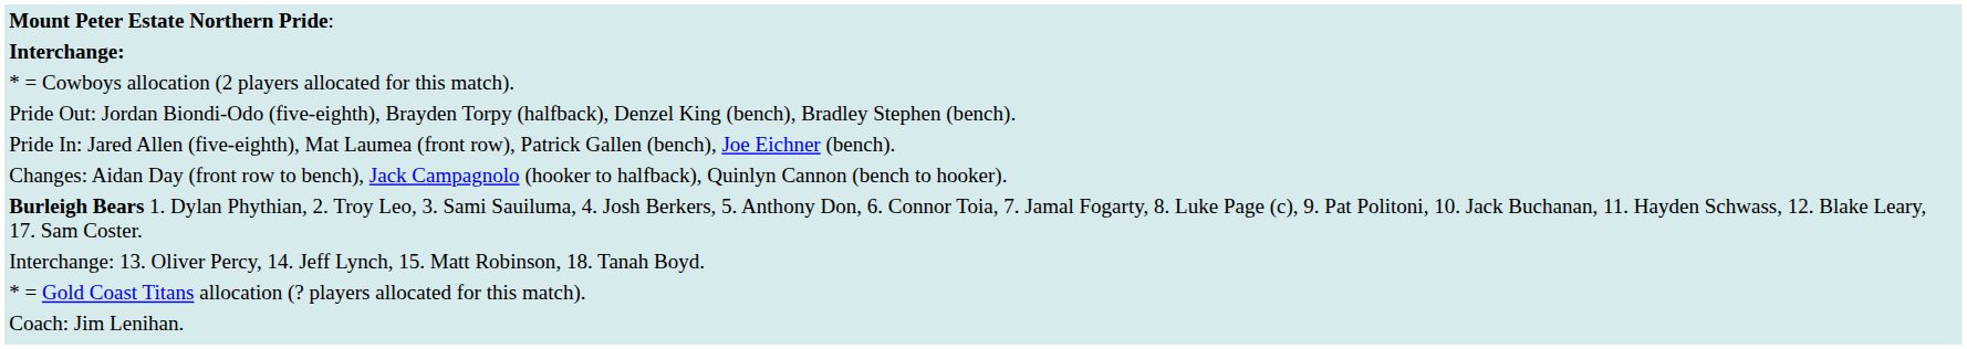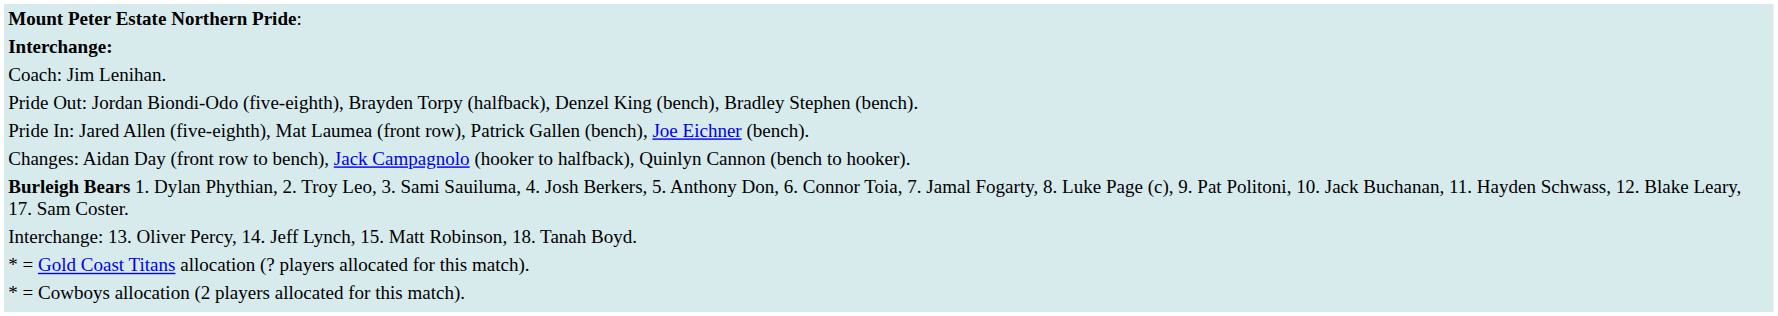row 3 | column 1: * = Cowboys allocation (2 players allocated for this match). -> Coach: Jim Lenihan.
row 10 | column 1: Coach: Jim Lenihan. -> * = Cowboys allocation (2 players allocated for this match).
